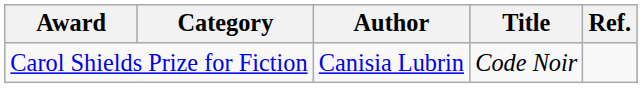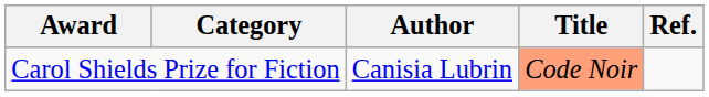Carol Shields Prize for Fiction | Title: no background -> lightsalmon background
